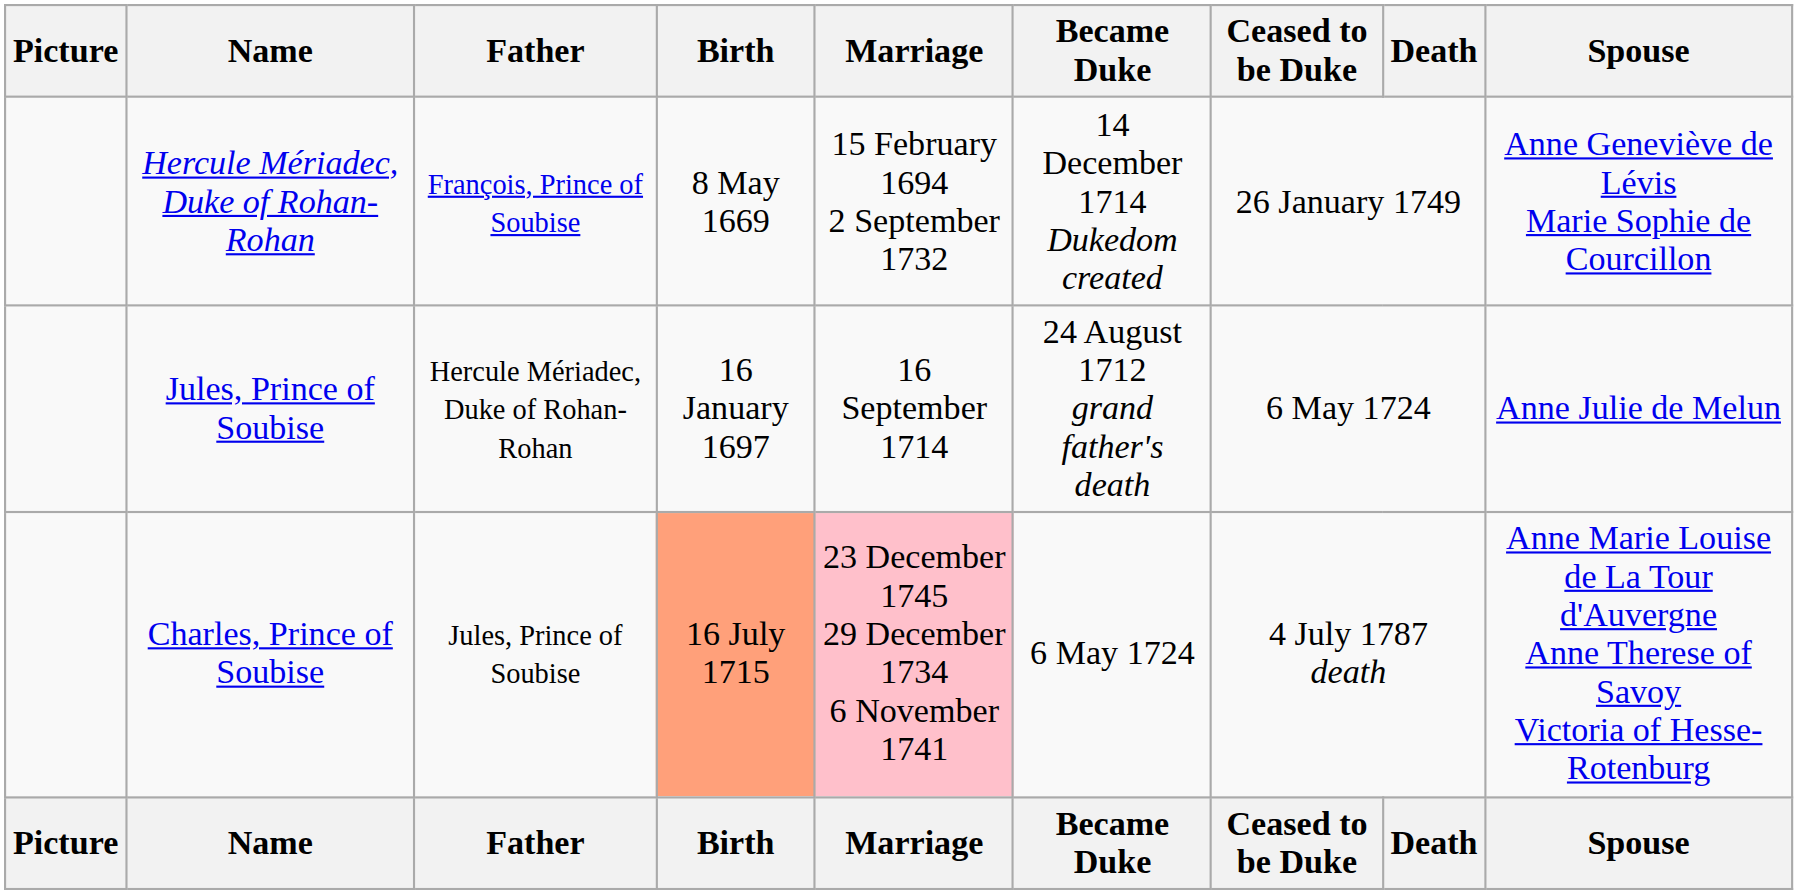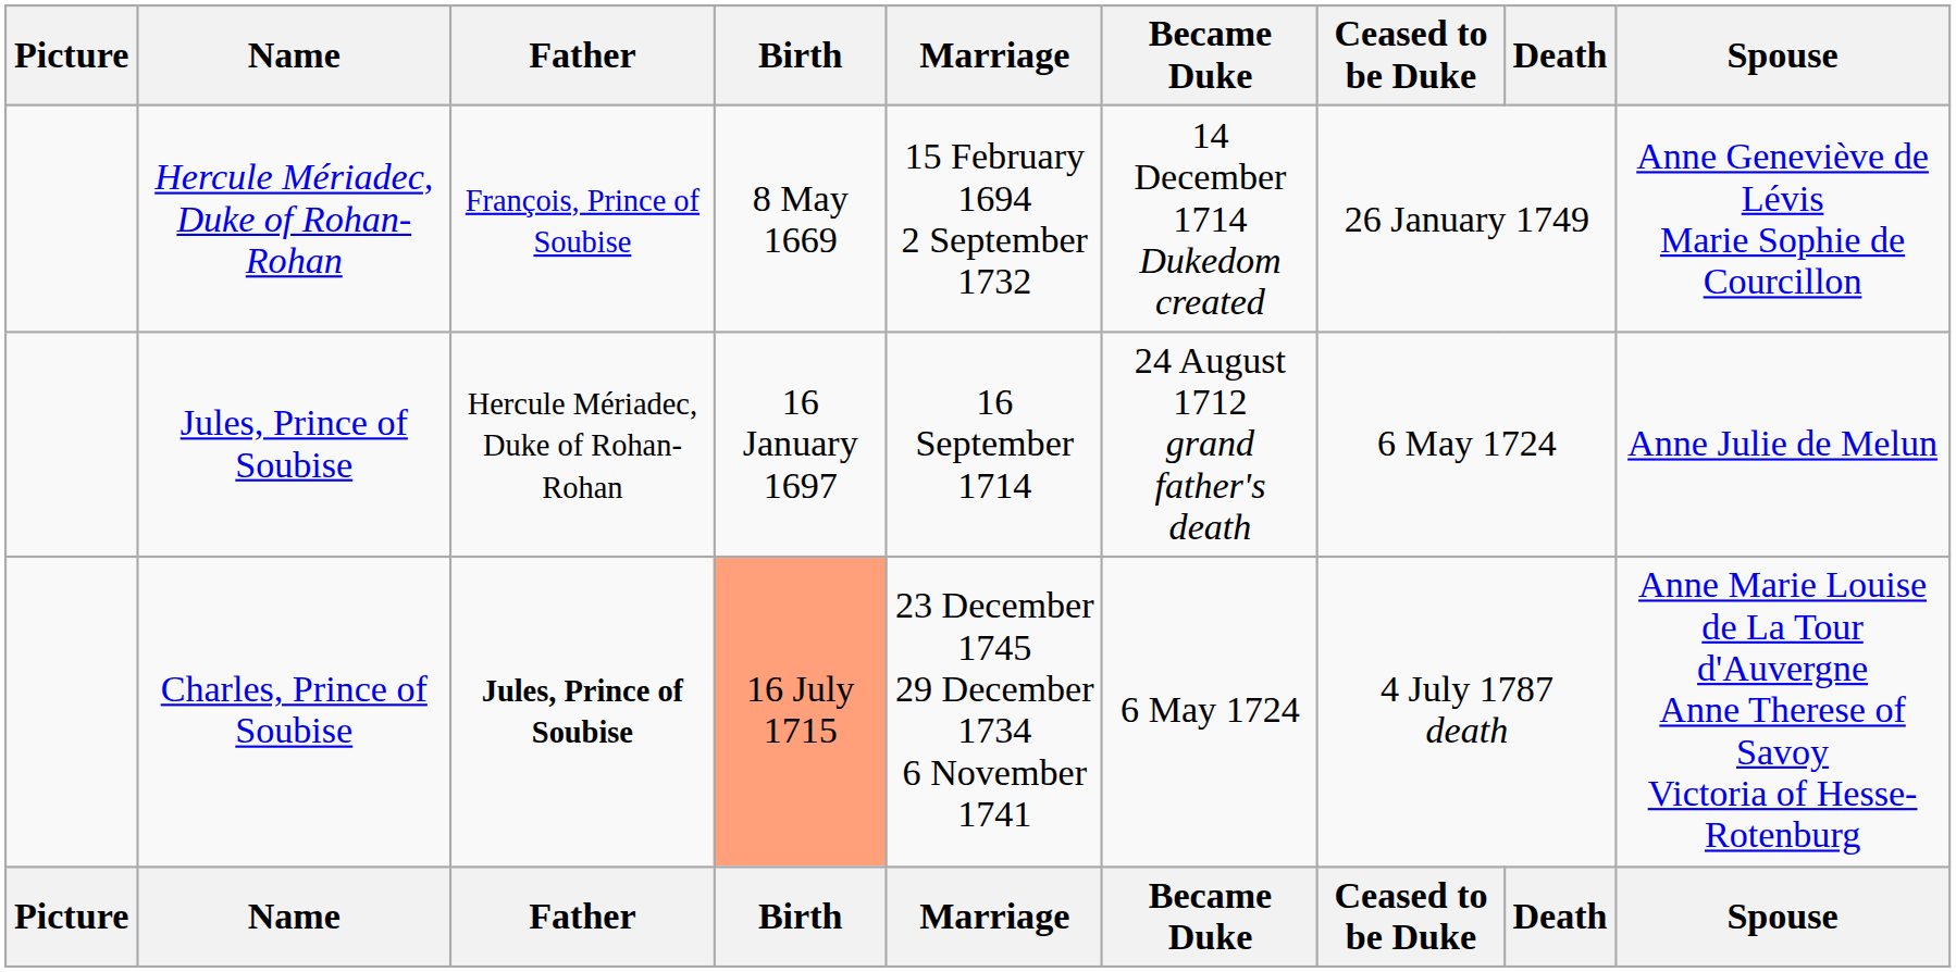Charles, Prince of Soubise | Father: normal -> bold
Charles, Prince of Soubise | Marriage: pink background -> no background
